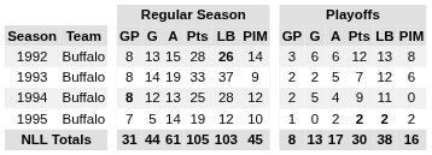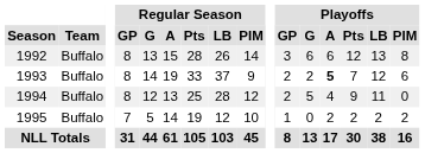1992 | Regular Season / LB: bold -> normal
1993 | Playoffs / A: normal -> bold
1994 | Regular Season / GP: bold -> normal
1995 | Playoffs / Pts: bold -> normal
1995 | Playoffs / LB: bold -> normal
